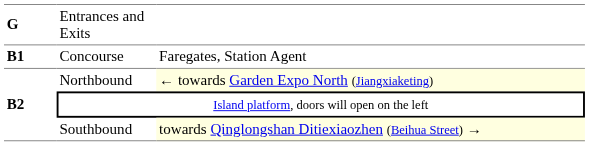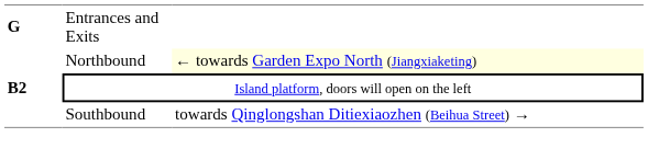- row: B1 | Concourse | Faregates, Station Agent
Southbound | column 3: lightyellow background -> no background
